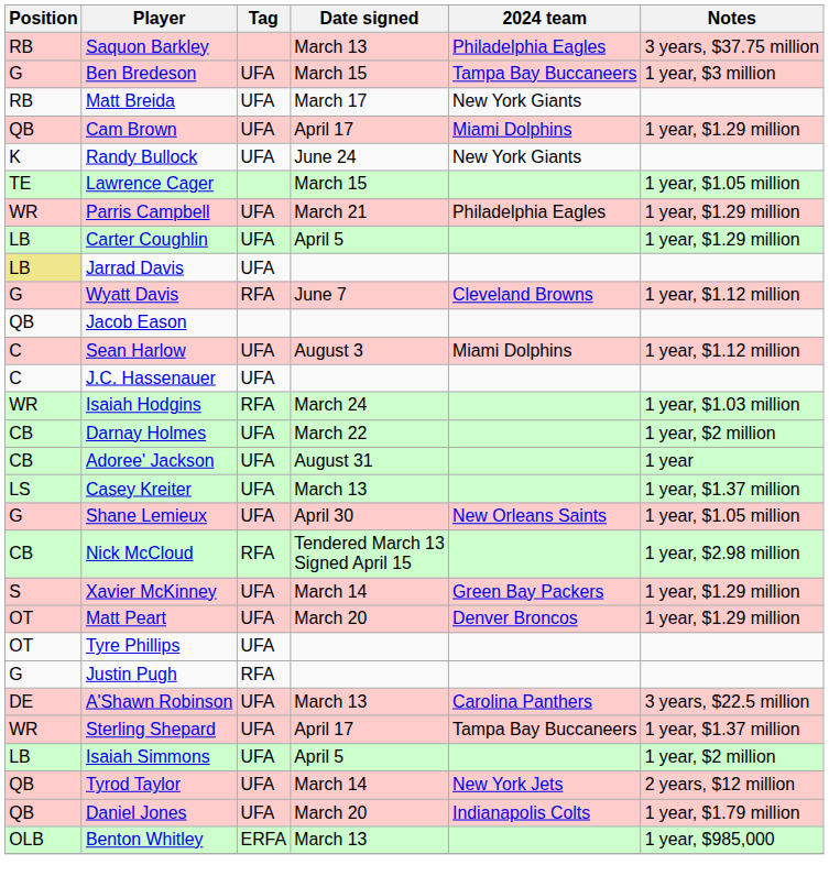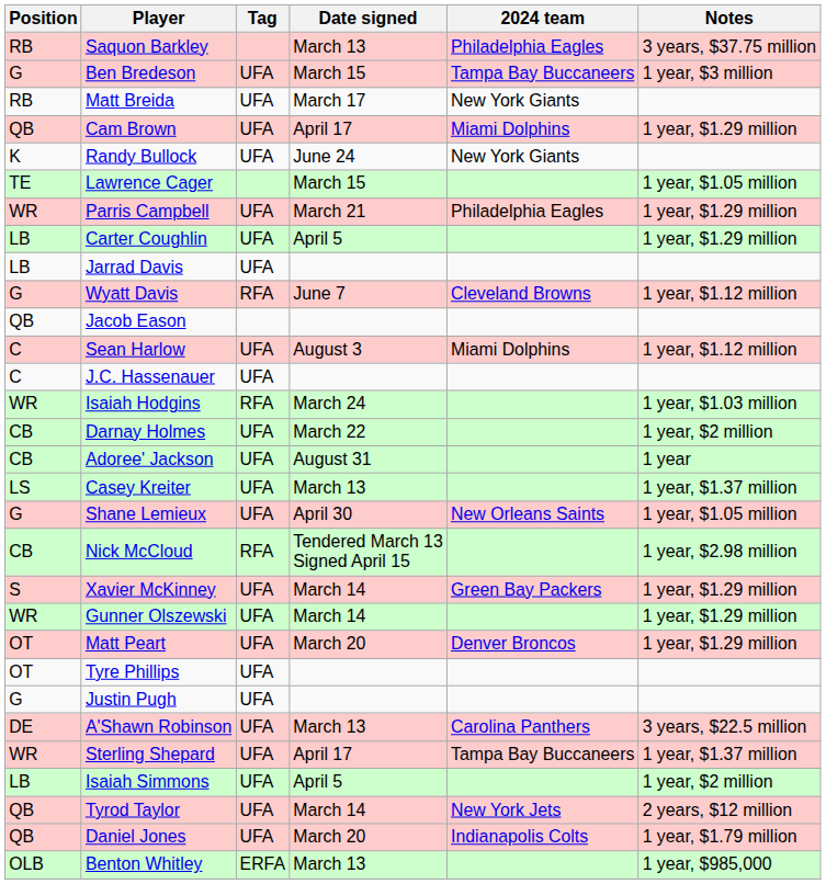Jarrad Davis | Position: khaki background -> no background
+ row: WR | Gunner Olszewski | UFA | March 14 | 1 year, $1.29 million
Justin Pugh | Tag: RFA -> UFA
